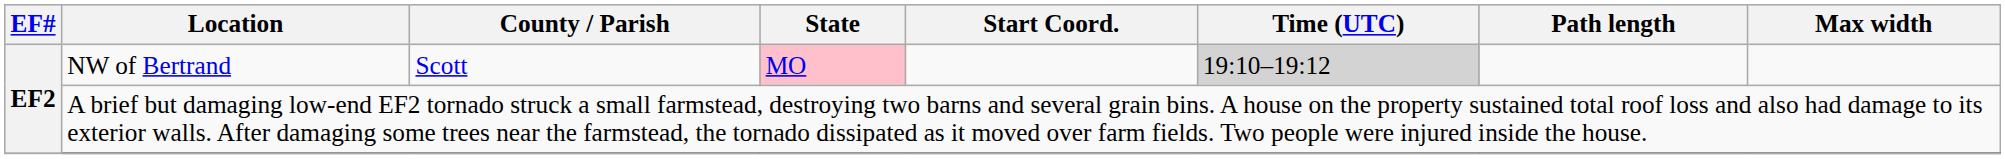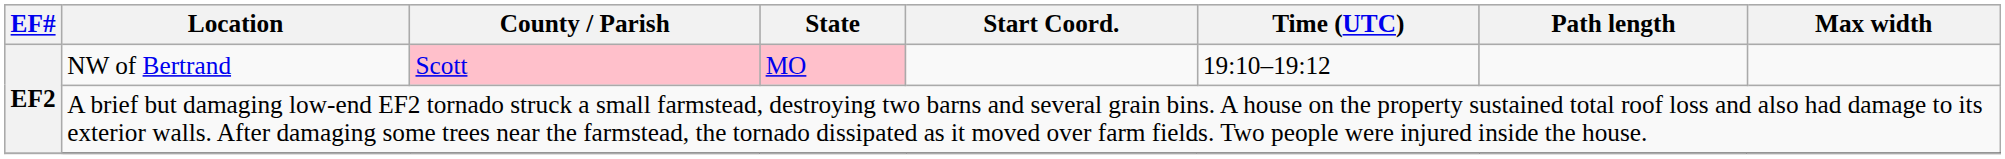NW of Bertrand | County / Parish: no background -> pink background
NW of Bertrand | Time (UTC): lightgrey background -> no background
